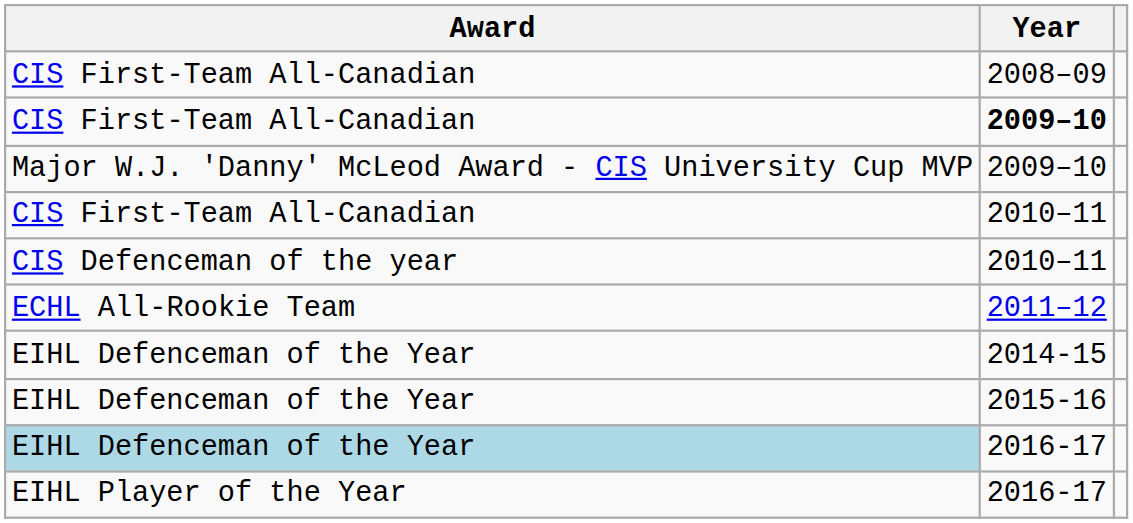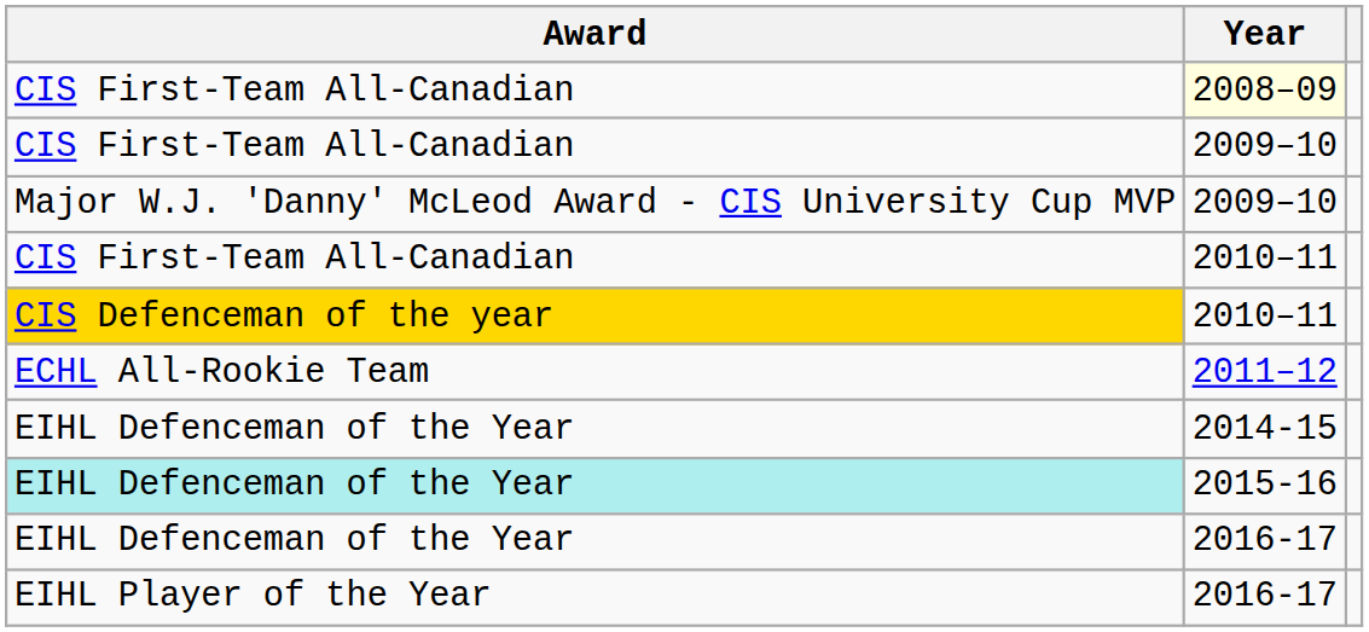2008–09 | Year: no background -> lightyellow background
CIS First-Team All-Canadian / 2009–10 | Year: bold -> normal
CIS Defenceman of the year / 2010–11 | Award: no background -> gold background
2015-16 | Award: no background -> paleturquoise background
EIHL Defenceman of the Year / 2016-17 | Award: lightblue background -> no background
